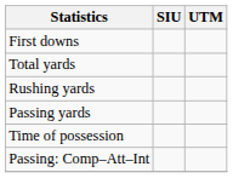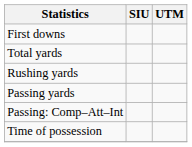rows swapped: Passing: Comp–Att–Int <-> Time of possession
